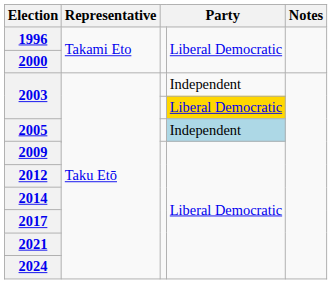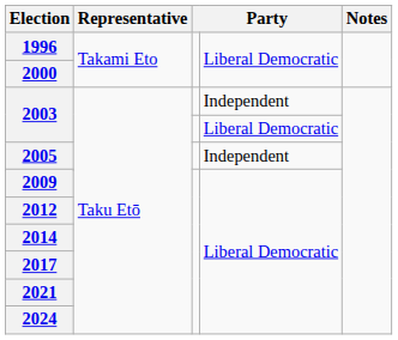2003 / Liberal Democratic | column 4: gold background -> no background
2005 / Independent | column 4: lightblue background -> no background
